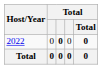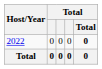2022 | column 3: bold -> normal
